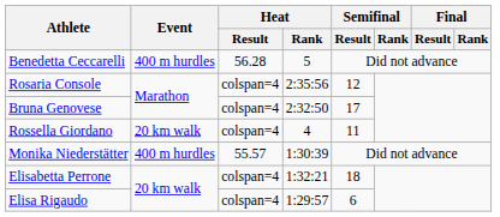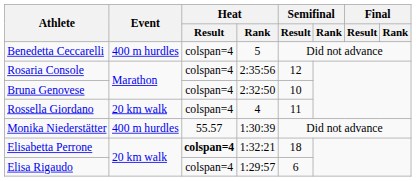Benedetta Ceccarelli | Heat / Result: 56.28 -> colspan=4
Bruna Genovese | Semifinal / Result: 17 -> 10
Elisabetta Perrone | Heat / Result: normal -> bold
